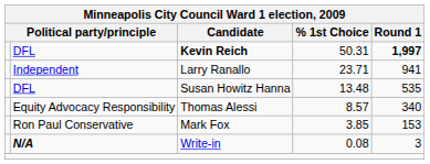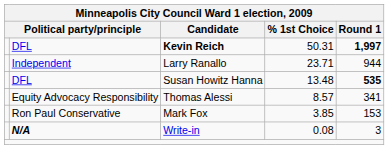Larry Ranallo | Round 1: 941 -> 944
Susan Howitz Hanna | Round 1: normal -> bold
Thomas Alessi | Round 1: 340 -> 341
